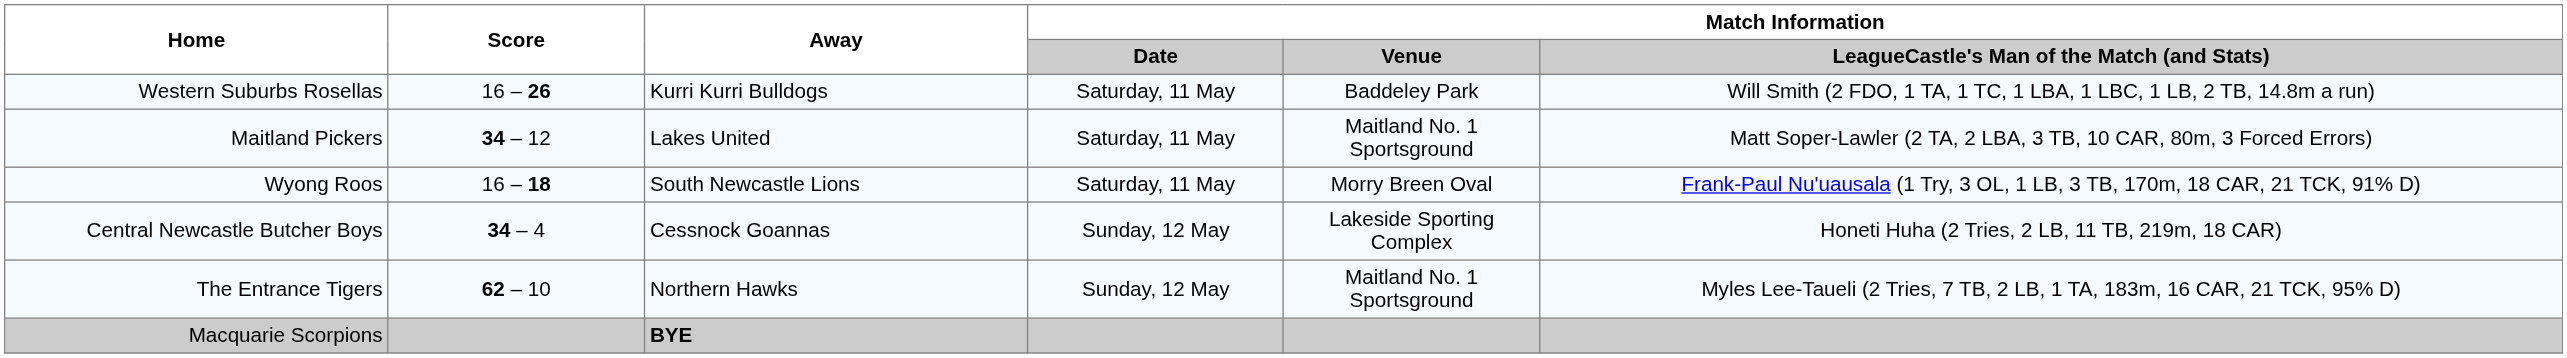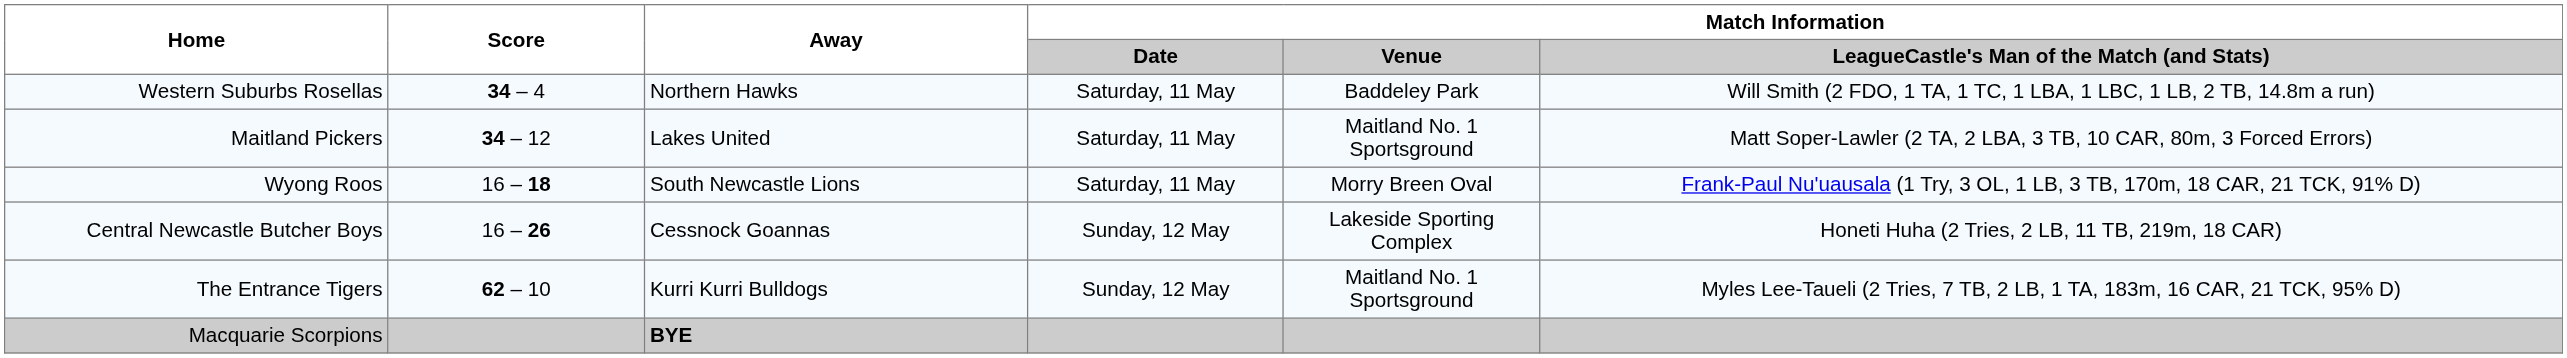Western Suburbs Rosellas | Score: 16 – 26 -> 34 – 4
Western Suburbs Rosellas | Away: Kurri Kurri Bulldogs -> Northern Hawks
Central Newcastle Butcher Boys | Score: 34 – 4 -> 16 – 26
The Entrance Tigers | Away: Northern Hawks -> Kurri Kurri Bulldogs
